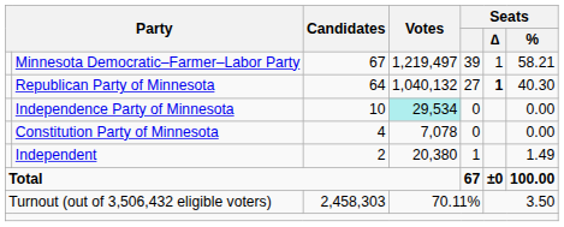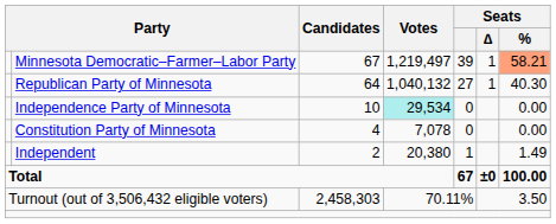Minnesota Democratic–Farmer–Labor Party | Seats / %: no background -> lightsalmon background
Republican Party of Minnesota | Seats / ∆: bold -> normal
